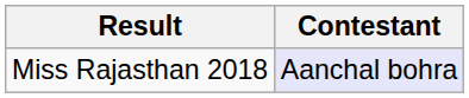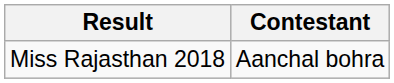Miss Rajasthan 2018 | Contestant: lavender background -> no background
